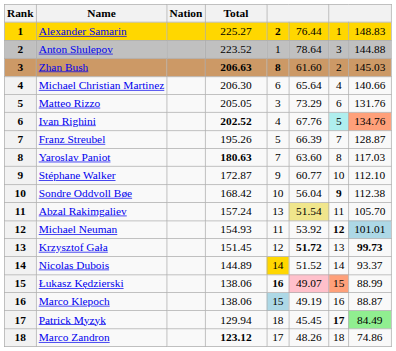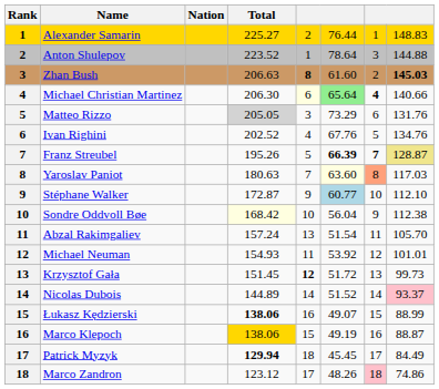Alexander Samarin | column 5: bold -> normal
Zhan Bush | Total: bold -> normal
Zhan Bush | column 8: normal -> bold
Michael Christian Martinez | column 5: no background -> lightyellow background
Michael Christian Martinez | column 6: no background -> lightgreen background
Michael Christian Martinez | column 7: normal -> bold
Matteo Rizzo | Total: no background -> lightgrey background
Ivan Righini | Total: bold -> normal
Ivan Righini | column 7: paleturquoise background -> no background
Ivan Righini | column 8: lightsalmon background -> no background
Franz Streubel | column 6: normal -> bold
Franz Streubel | column 7: normal -> bold
Franz Streubel | column 8: no background -> khaki background
Yaroslav Paniot | Total: bold -> normal
Yaroslav Paniot | column 6: no background -> lightyellow background
Yaroslav Paniot | column 7: no background -> lightsalmon background
Stéphane Walker | column 6: no background -> lightblue background
Sondre Oddvoll Bøe | Total: no background -> lightyellow background
Sondre Oddvoll Bøe | column 7: bold -> normal
Abzal Rakimgaliev | column 6: khaki background -> no background
Michael Neuman | column 7: bold -> normal
Michael Neuman | column 8: lightblue background -> no background
Krzysztof Gała | column 5: normal -> bold
Krzysztof Gała | column 6: bold -> normal
Krzysztof Gała | column 8: bold -> normal
Nicolas Dubois | column 5: gold background -> no background
Nicolas Dubois | column 8: no background -> pink background
Łukasz Kędzierski | Total: normal -> bold
Łukasz Kędzierski | column 5: bold -> normal
Łukasz Kędzierski | column 6: pink background -> no background
Łukasz Kędzierski | column 7: lightsalmon background -> no background
Marco Klepoch | Total: no background -> gold background
Marco Klepoch | column 5: lightblue background -> no background
Patrick Myzyk | Total: normal -> bold
Patrick Myzyk | column 7: bold -> normal
Patrick Myzyk | column 8: lightgreen background -> no background
Marco Zandron | Total: bold -> normal
Marco Zandron | column 7: no background -> pink background
